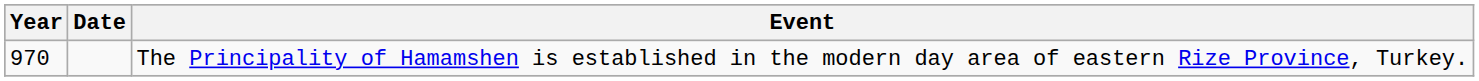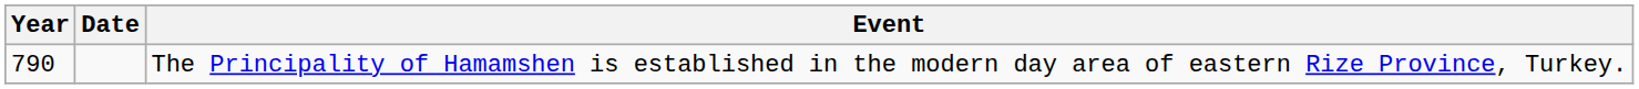row 2 | Year: 970 -> 790
